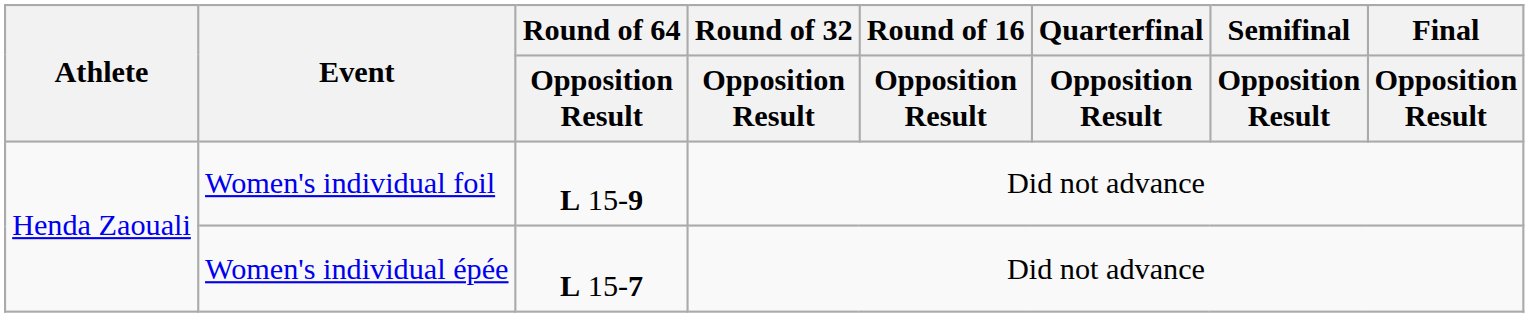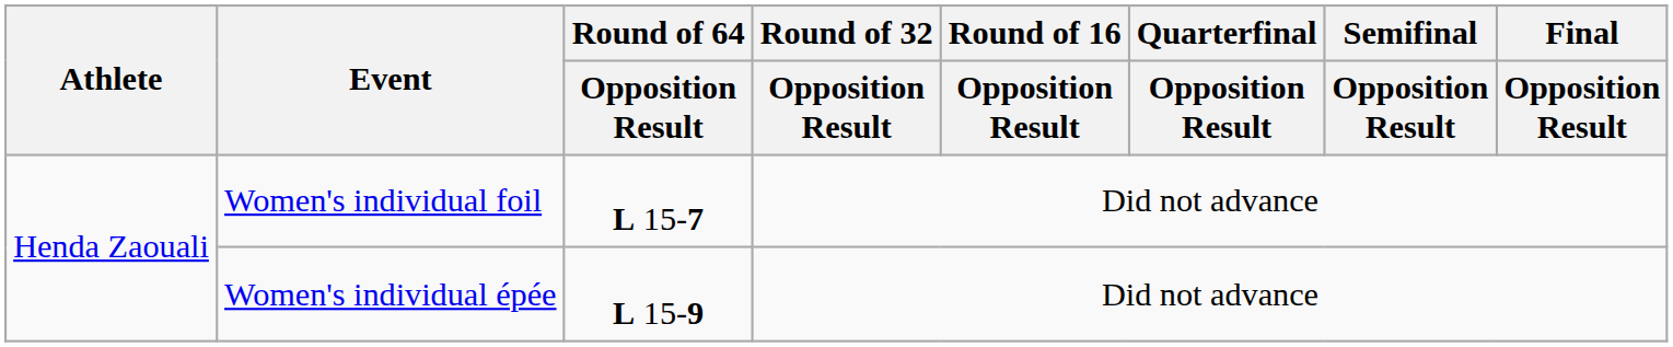Women's individual foil | Round of 64 / Opposition Result: L 15-9 -> L 15-7
Women's individual épée | Round of 64 / Opposition Result: L 15-7 -> L 15-9
